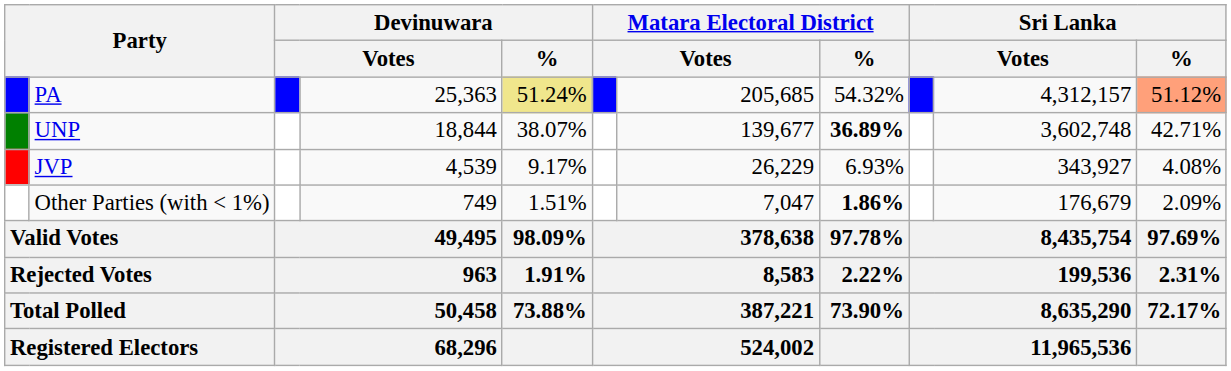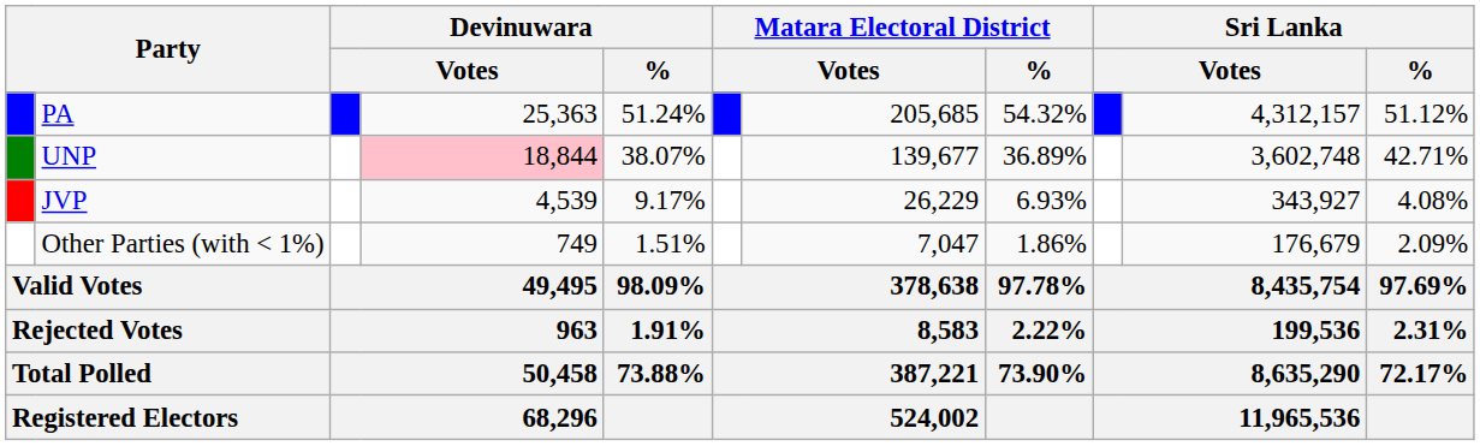PA | Devinuwara / %: khaki background -> no background
PA | Sri Lanka / %: lightsalmon background -> no background
UNP | column 4: no background -> pink background
UNP | Matara Electoral District / %: bold -> normal
Other Parties (with < 1%) | Matara Electoral District / %: bold -> normal
